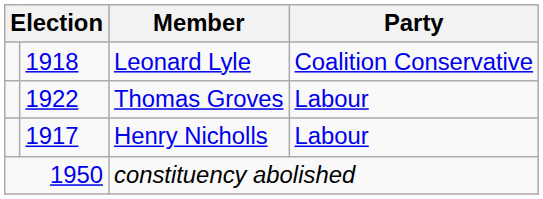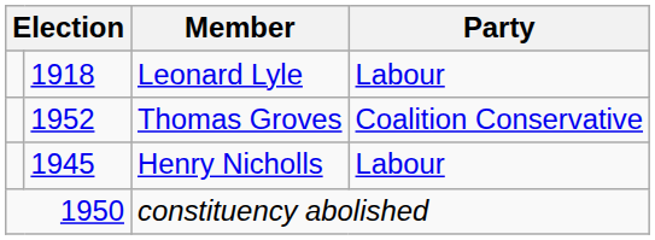Leonard Lyle | Party: Coalition Conservative -> Labour
Thomas Groves | column 2: 1922 -> 1952
Thomas Groves | Party: Labour -> Coalition Conservative
Henry Nicholls | column 2: 1917 -> 1945
